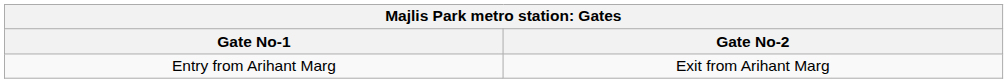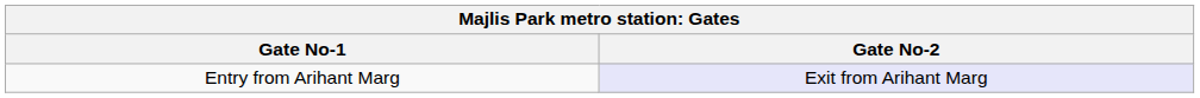Entry from Arihant Marg | Gate No-2: no background -> lavender background
